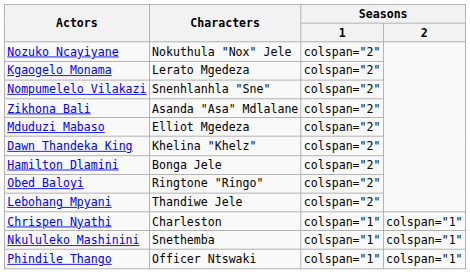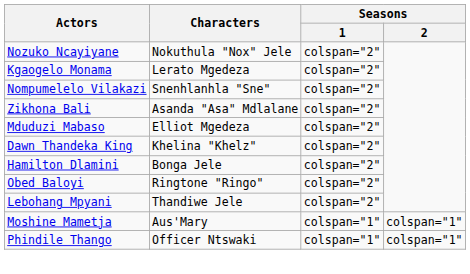- row: Chrispen Nyathi | Charleston | colspan="1" | colspan="1"
+ row: Moshine Mametja | Aus'Mary | colspan="1" | colspan="1"
- row: Nkululeko Mashinini | Snethemba | colspan="1" | colspan="1"
